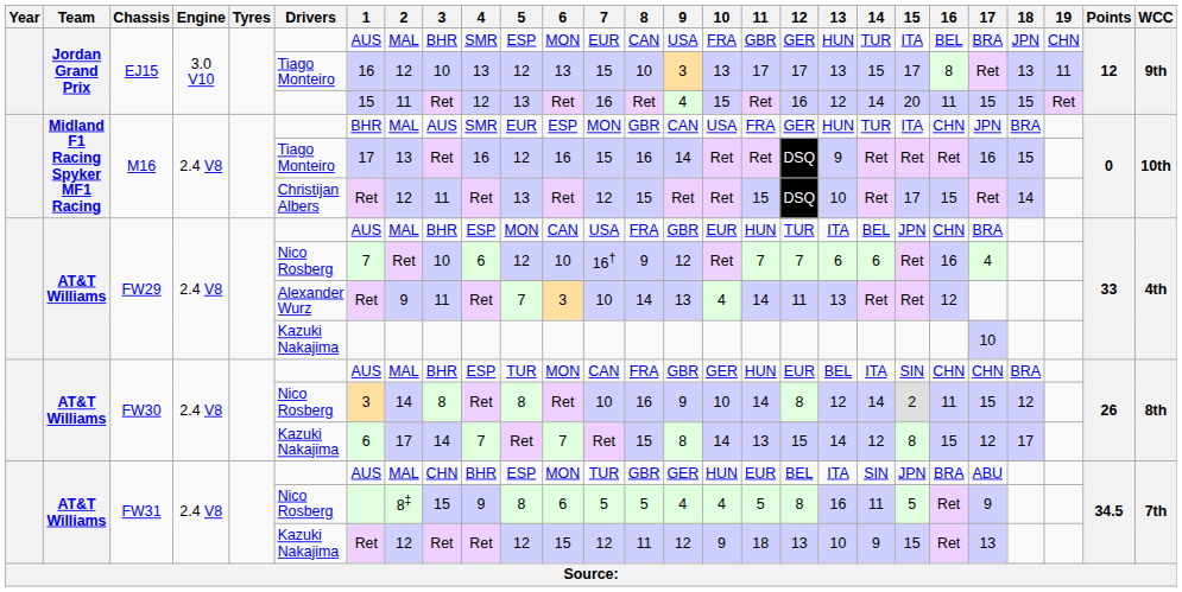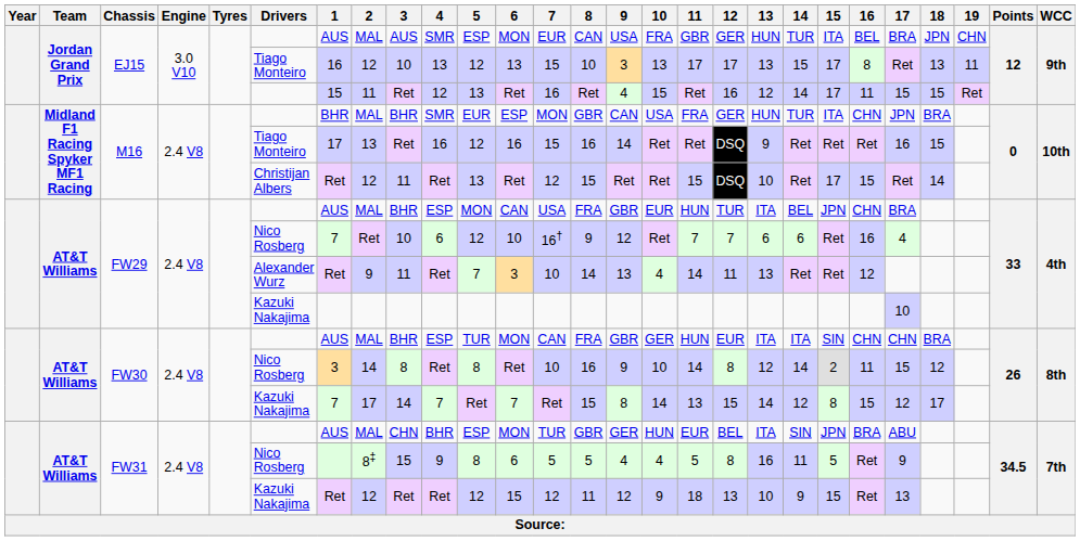row 2 | 3: BHR -> AUS
row 4 | 15: 20 -> 17
row 5 | 3: AUS -> BHR
row 12 | 13: BEL -> ITA
row 14 | 1: 6 -> 7
